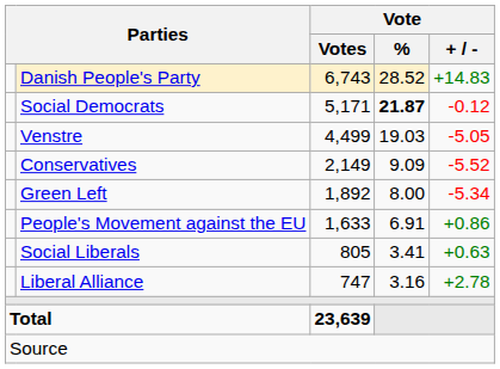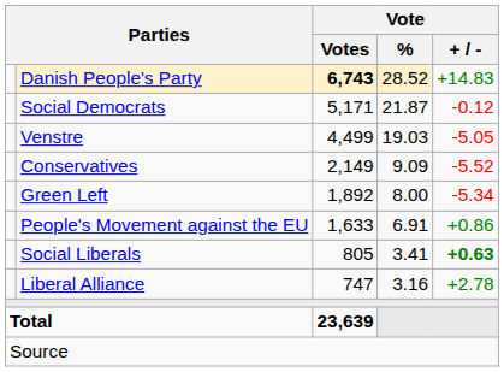Danish People's Party | Vote / Votes: normal -> bold
Social Democrats | Vote / %: bold -> normal
Social Liberals | Vote / + / -: normal -> bold
